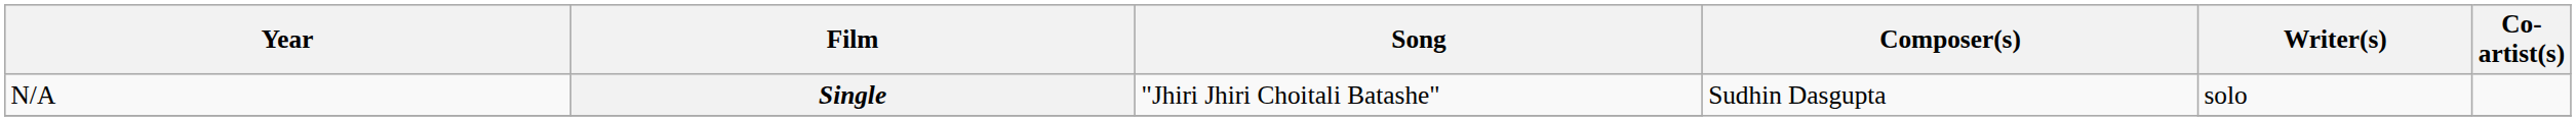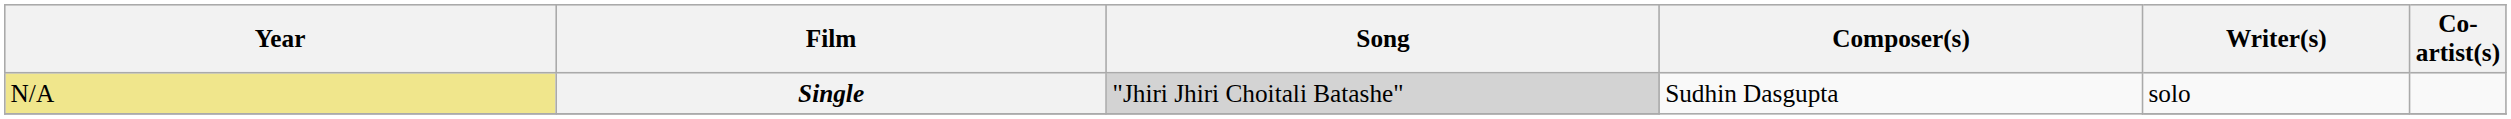Single | Year: no background -> khaki background
Single | Song: no background -> lightgrey background
